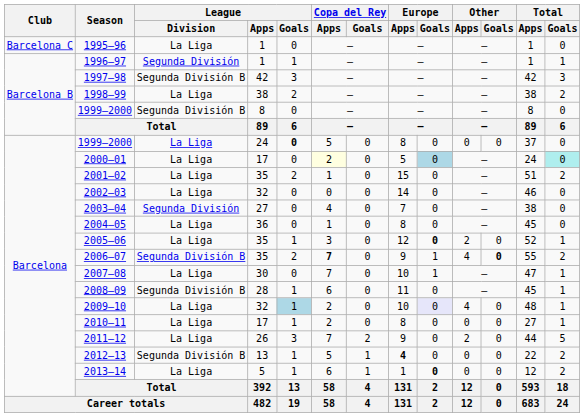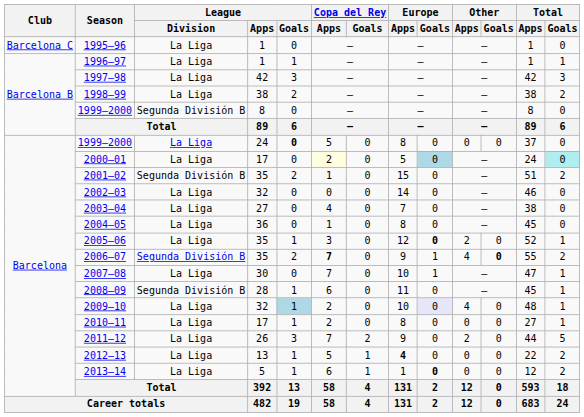1996–97 | League / Division: Segunda División -> La Liga
1997–98 | League / Division: Segunda División B -> La Liga
2001–02 | League / Division: La Liga -> Segunda División B
2003–04 | League / Division: Segunda División -> La Liga
2012–13 | League / Division: Segunda División B -> La Liga
